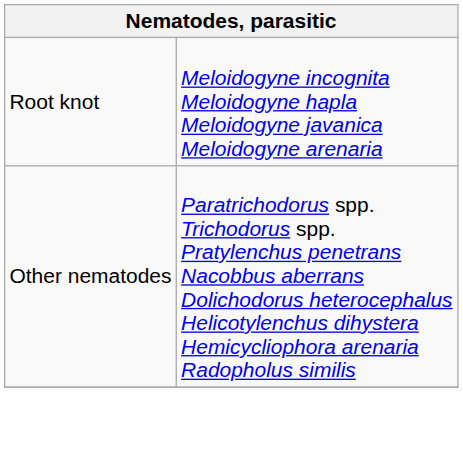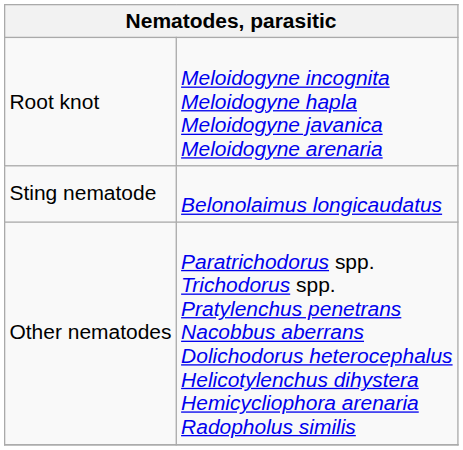+ row: Sting nematode | Belonolaimus longicaudatus
